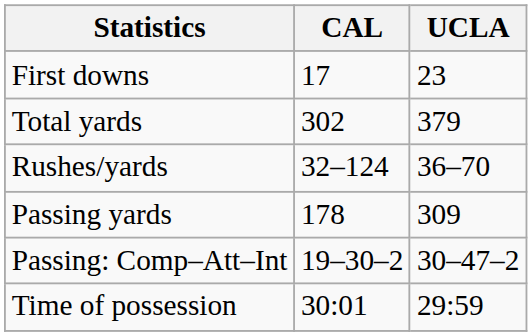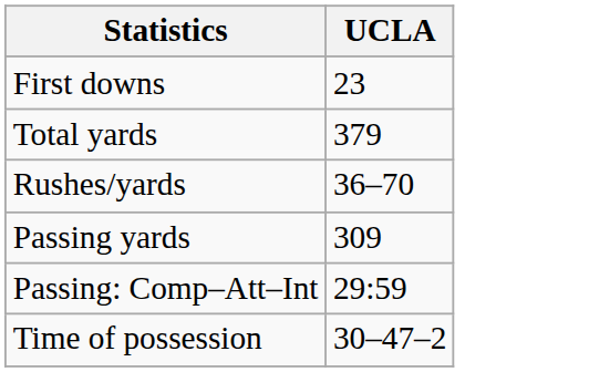- column: CAL | 17 | 302 | 32–124 | 178 | 19–30–2 | 30:01
Passing: Comp–Att–Int | UCLA: 30–47–2 -> 29:59
Time of possession | UCLA: 29:59 -> 30–47–2
